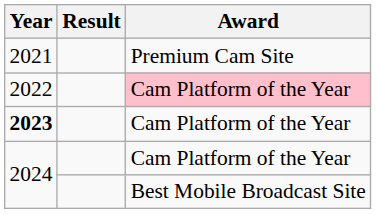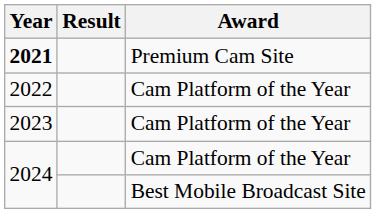2021 | Year: normal -> bold
2022 | Award: pink background -> no background
2023 | Year: bold -> normal
